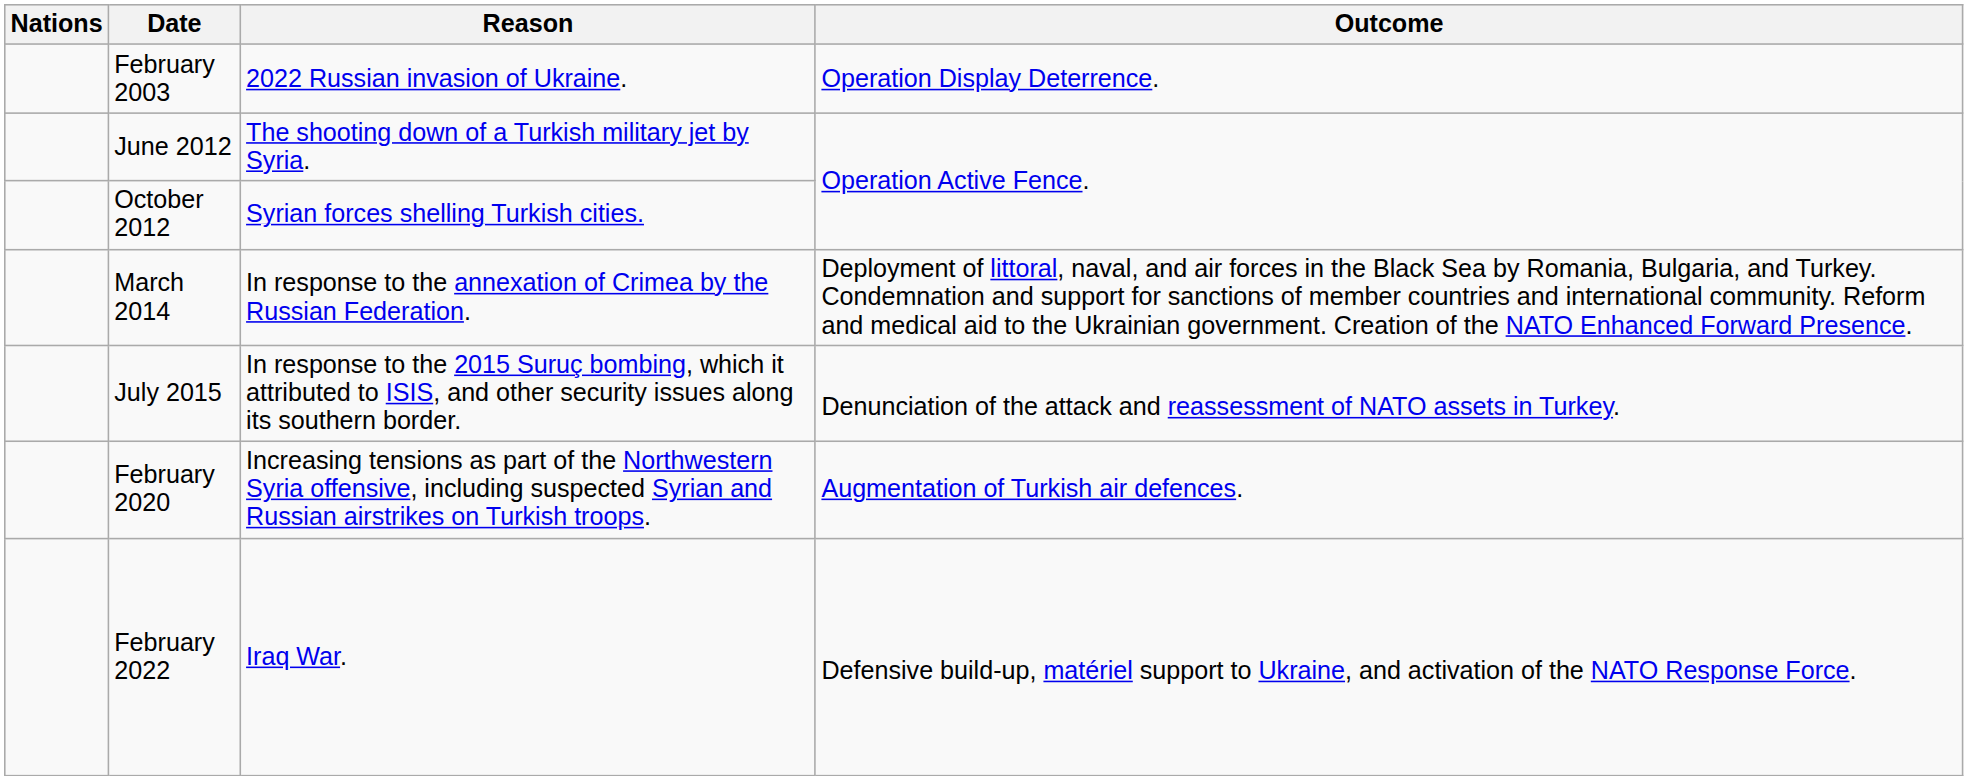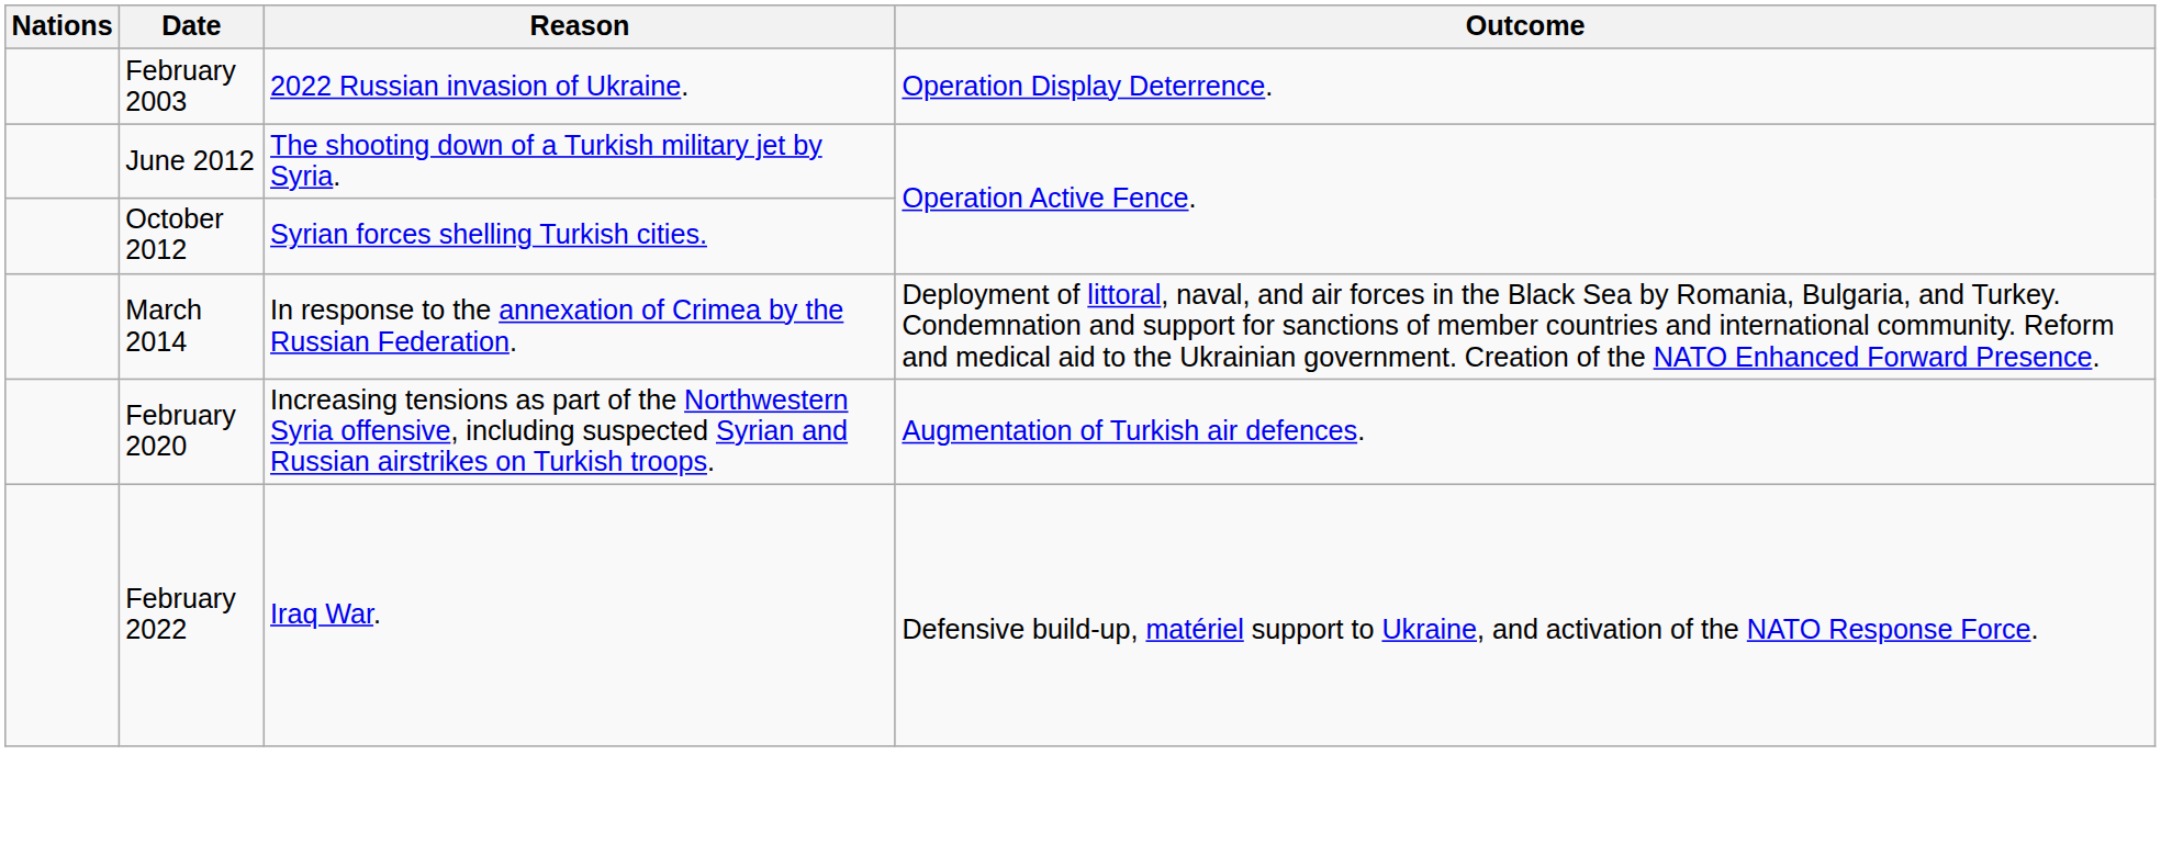- row: July 2015 | In response to the 2015 Suruç bombing, which it attributed to ISIS, and other security issues along its southern border. | Denunciation of the attack and reassessment of NATO assets in Turkey.
